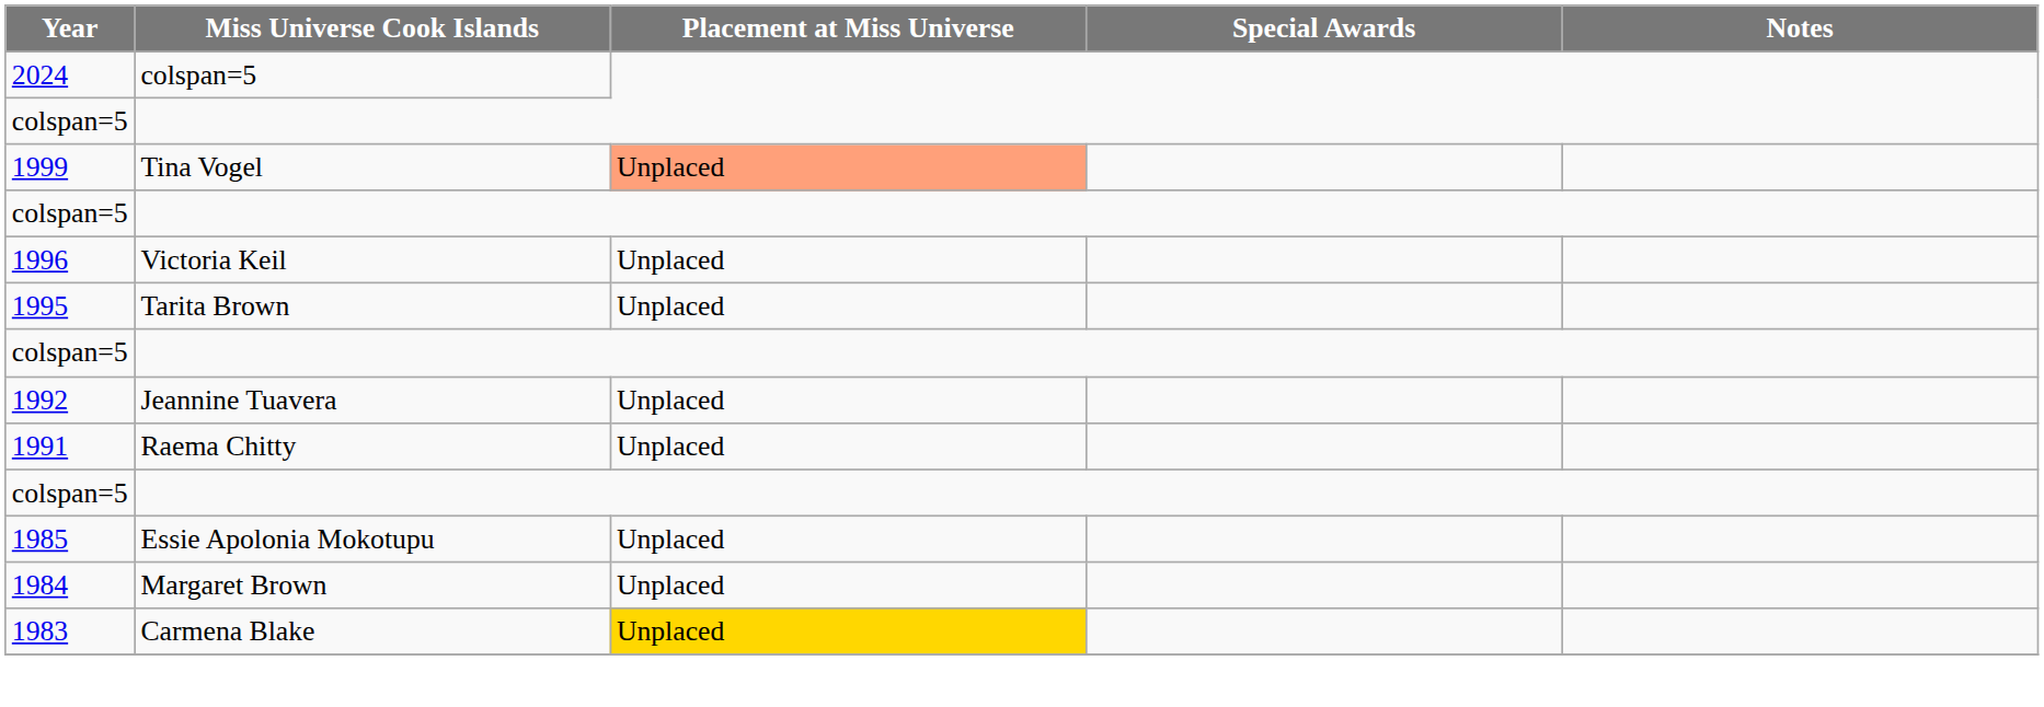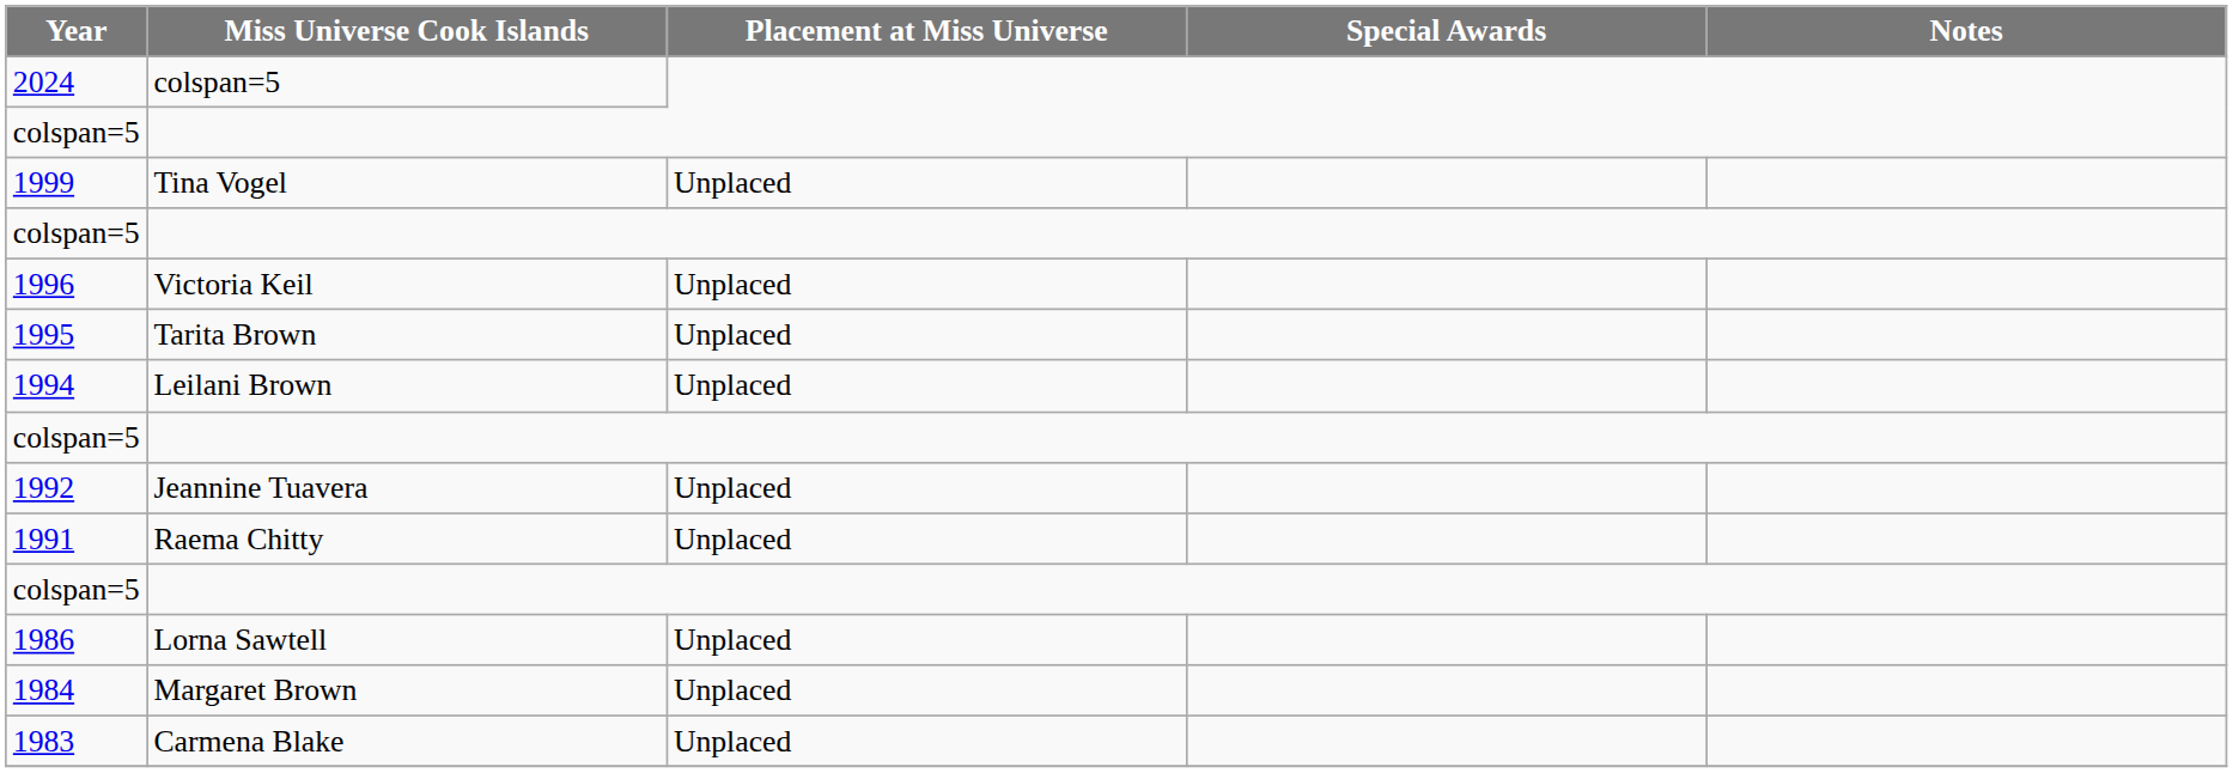1999 | Placement at Miss Universe: lightsalmon background -> no background
+ row: 1994 | Leilani Brown | Unplaced
+ row: 1986 | Lorna Sawtell | Unplaced
- row: 1985 | Essie Apolonia Mokotupu | Unplaced
1983 | Placement at Miss Universe: gold background -> no background
